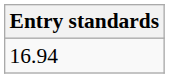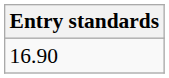row 2 | column 1: 16.94 -> 16.90
